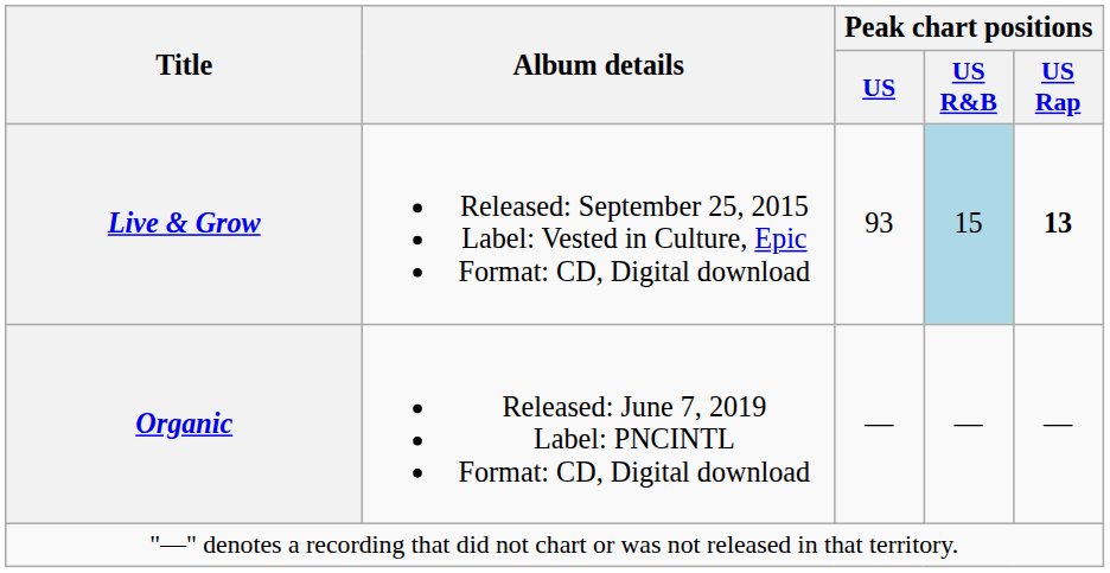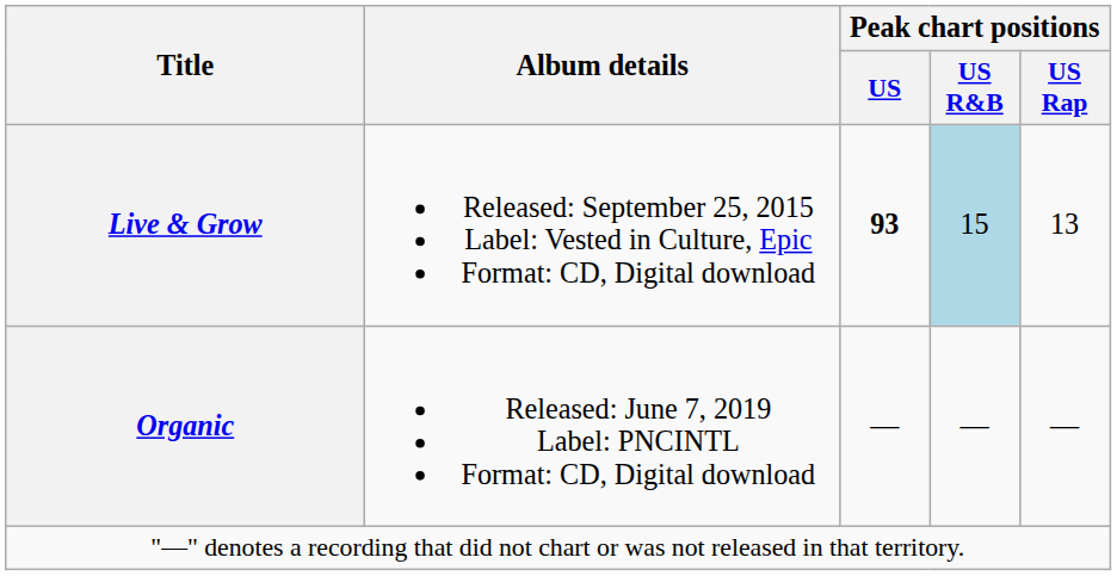Live & Grow | Peak chart positions / US: normal -> bold
Live & Grow | Peak chart positions / US Rap: bold -> normal
